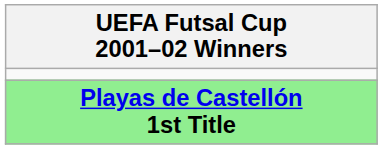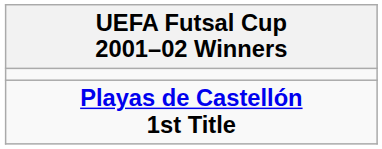row 3 | column 1: lightgreen background -> no background
